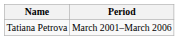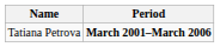Tatiana Petrova | Period: normal -> bold
